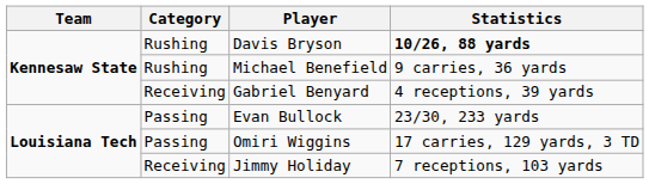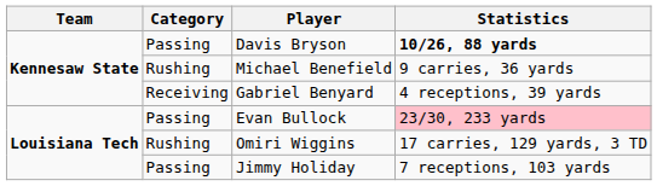Davis Bryson | Category: Rushing -> Passing
Evan Bullock | Statistics: no background -> pink background
Omiri Wiggins | Category: Passing -> Rushing
Jimmy Holiday | Category: Receiving -> Passing
